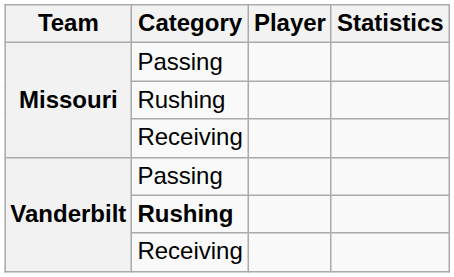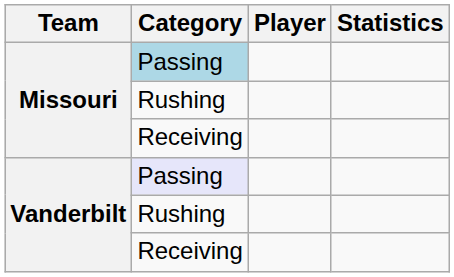Missouri / Passing | Category: no background -> lightblue background
Vanderbilt / Passing | Category: no background -> lavender background
Vanderbilt / Rushing | Category: bold -> normal
